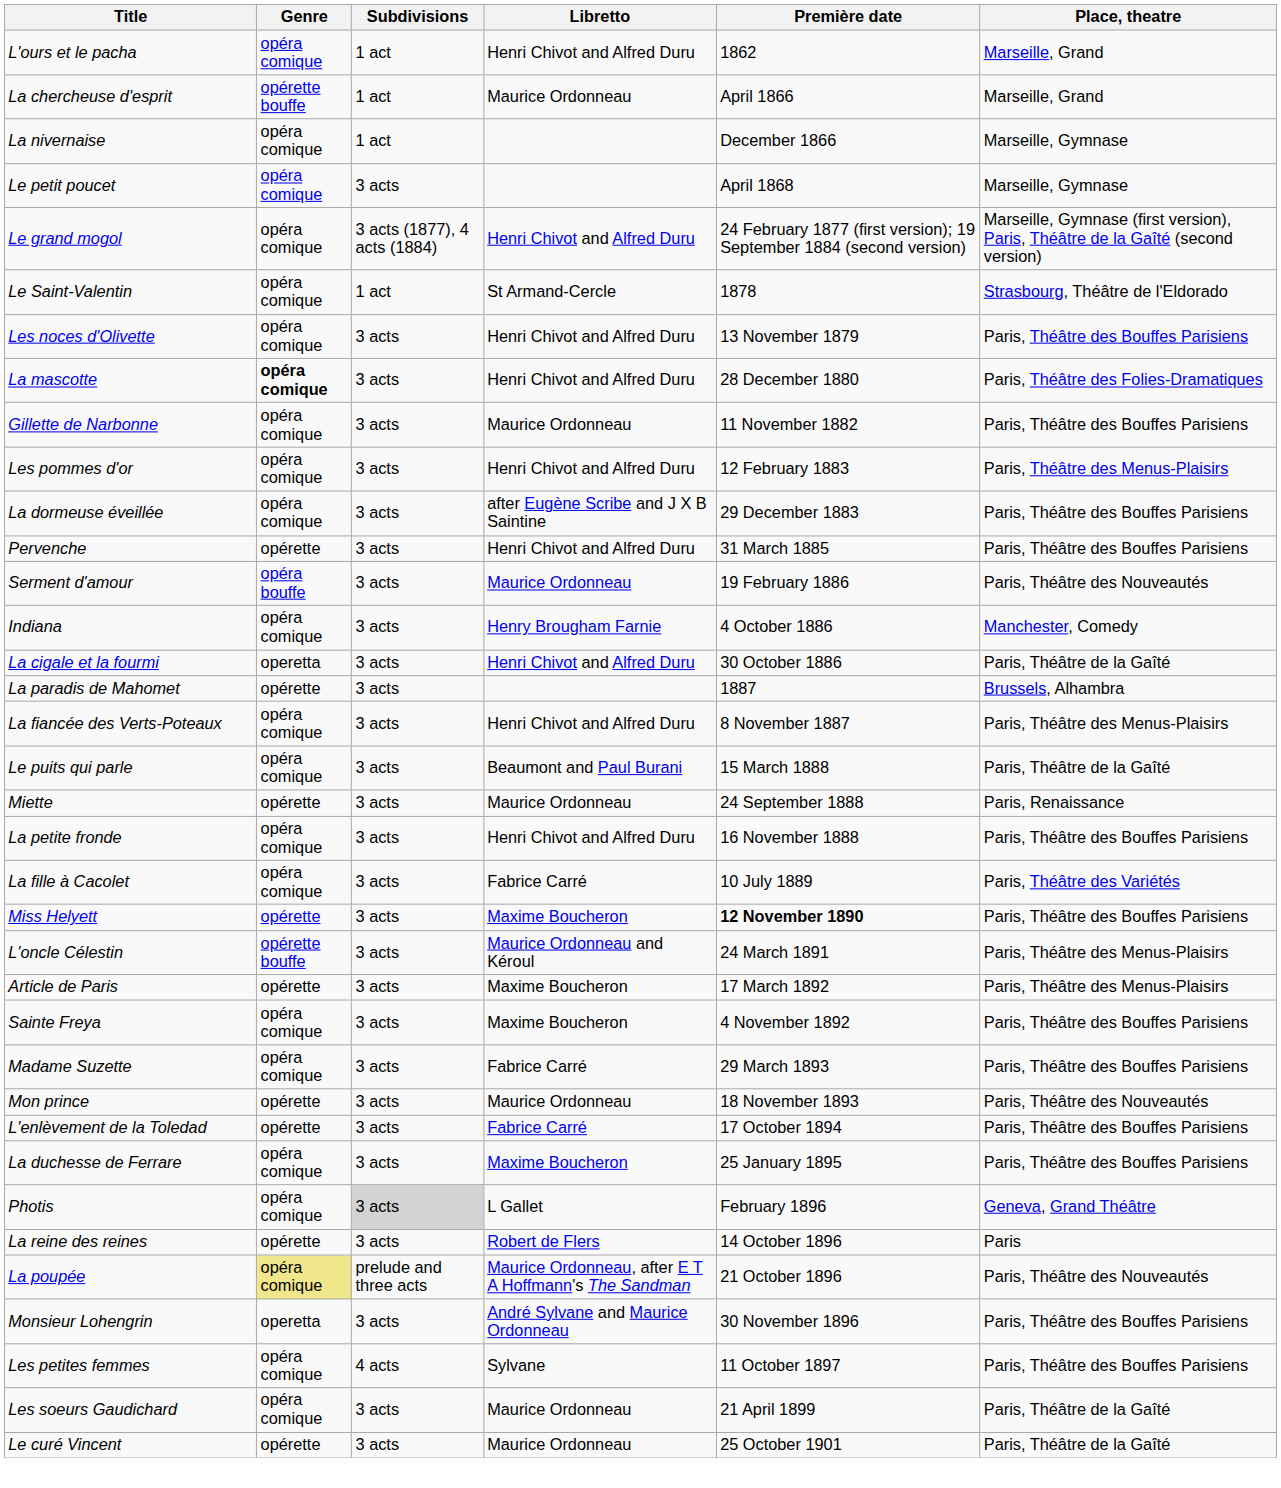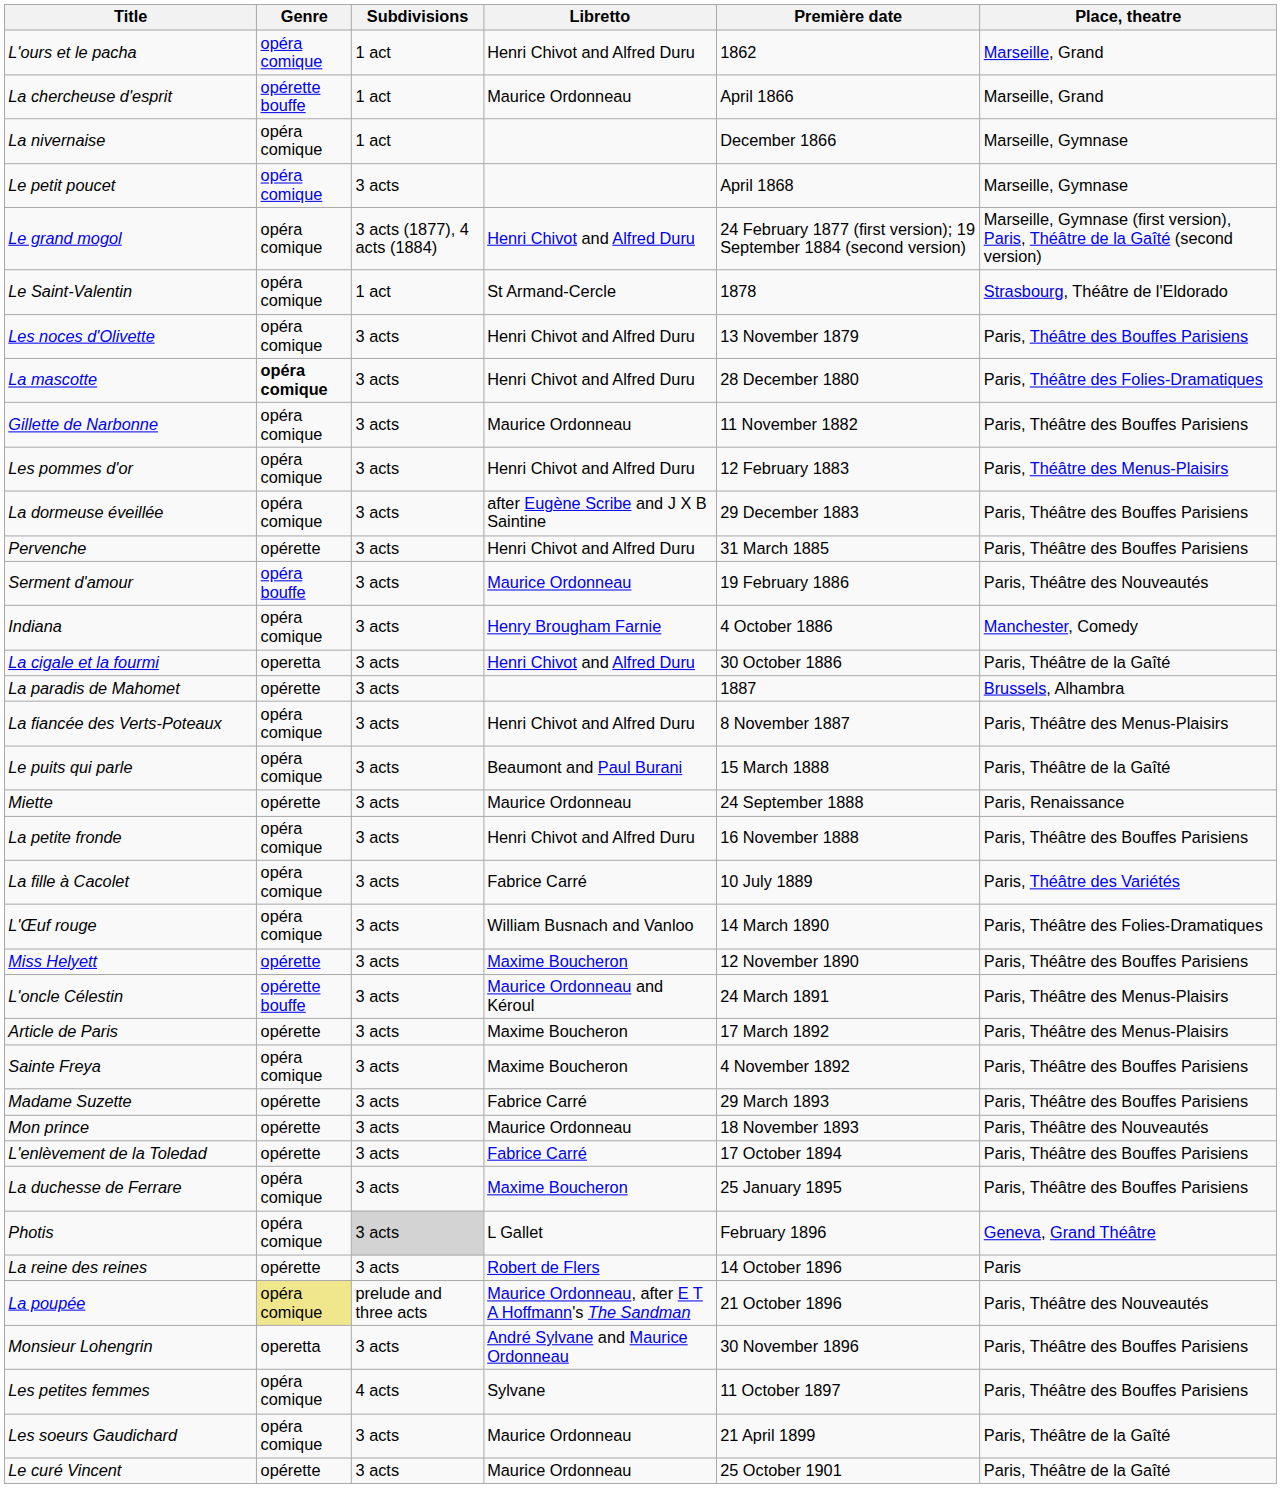+ row: L'Œuf rouge | opéra comique | 3 acts | William Busnach and Vanloo | 14 March 1890 | Paris, Théâtre des Folies-Dramatiques
Miss Helyett | Première date: bold -> normal
Madame Suzette | Genre: opéra comique -> opérette
